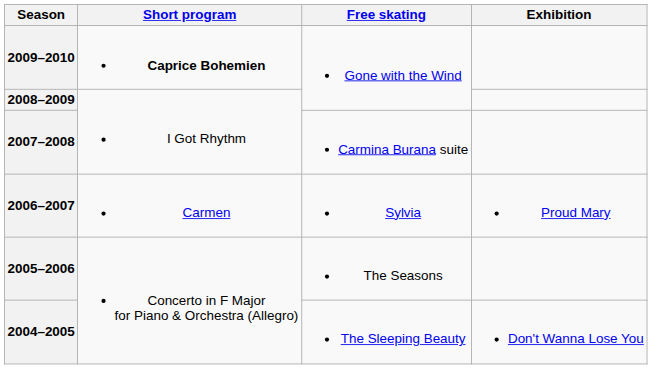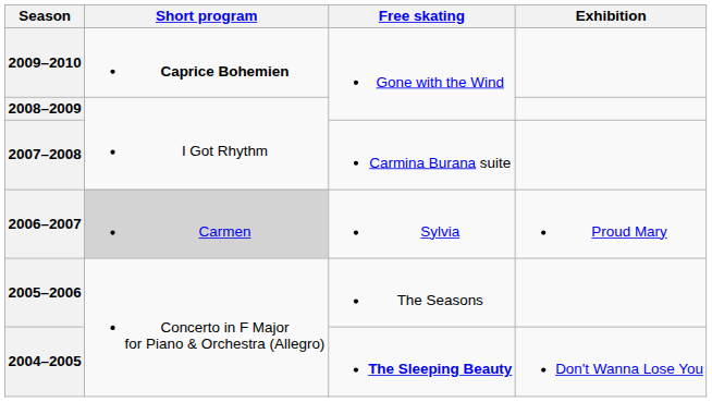2006–2007 | Short program: no background -> lightgrey background
2004–2005 | Free skating: normal -> bold
